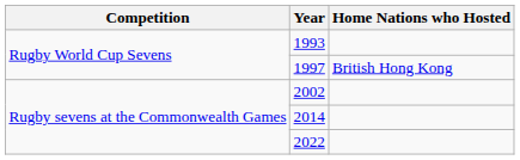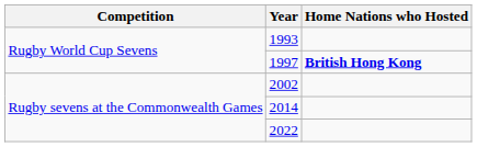1997 | Home Nations who Hosted: normal -> bold
